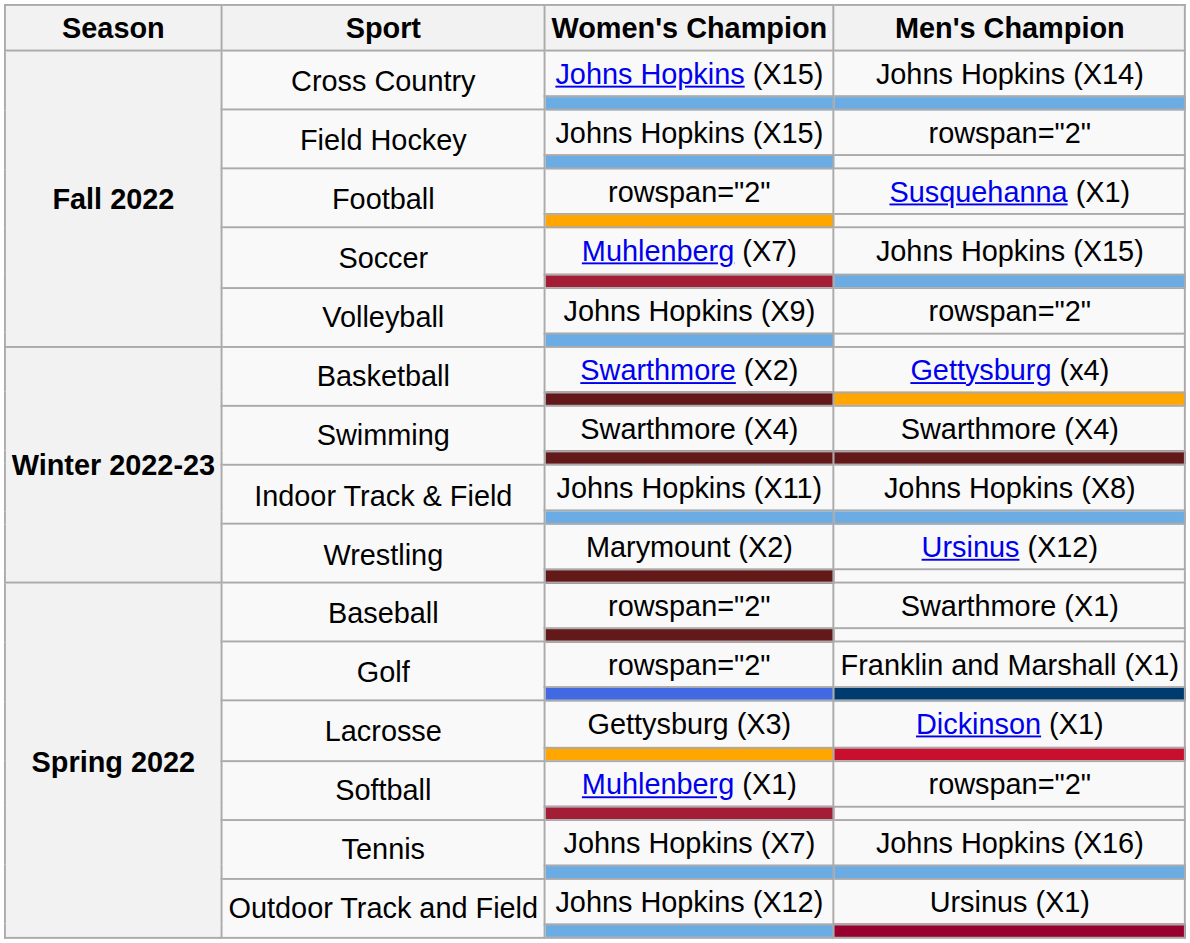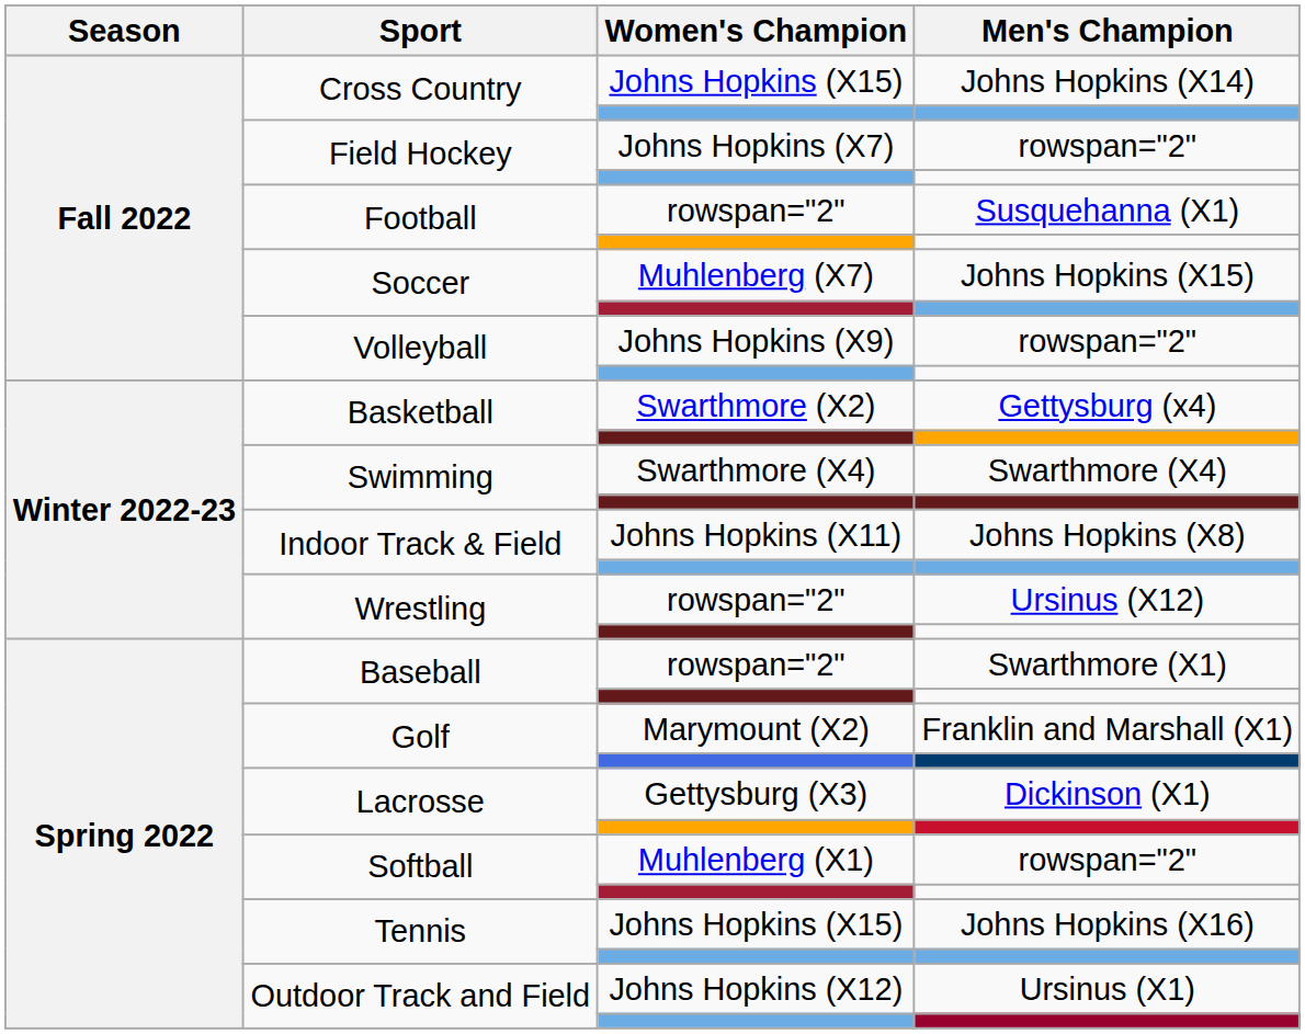Field Hockey / rowspan="2" | Women's Champion: Johns Hopkins (X15) -> Johns Hopkins (X7)
Wrestling / Ursinus (X12) | Women's Champion: Marymount (X2) -> rowspan="2"
Golf / Franklin and Marshall (X1) | Women's Champion: rowspan="2" -> Marymount (X2)
Tennis / Johns Hopkins (X16) | Women's Champion: Johns Hopkins (X7) -> Johns Hopkins (X15)
